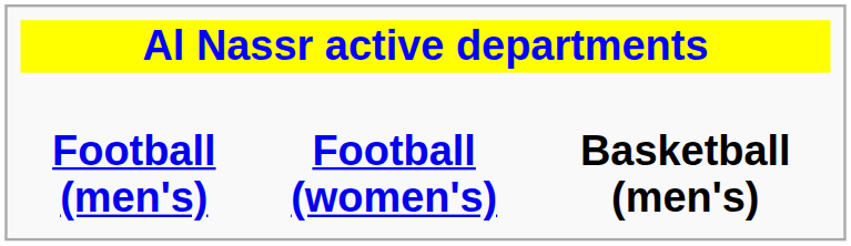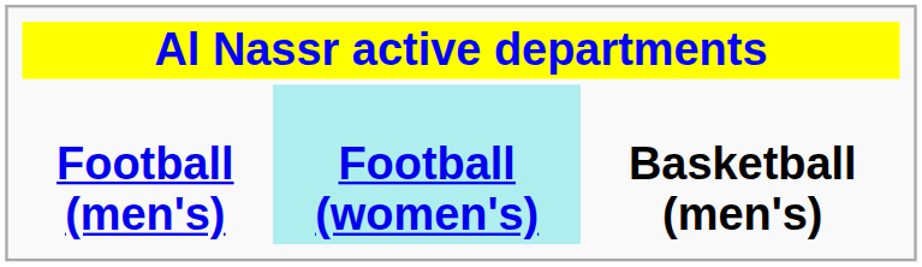Football (men's) | column 2: no background -> paleturquoise background
